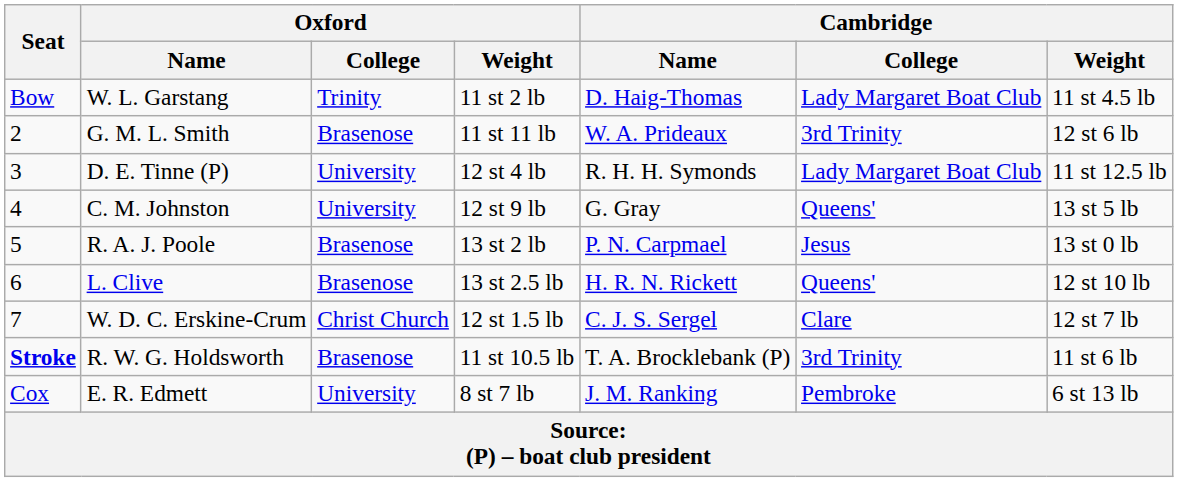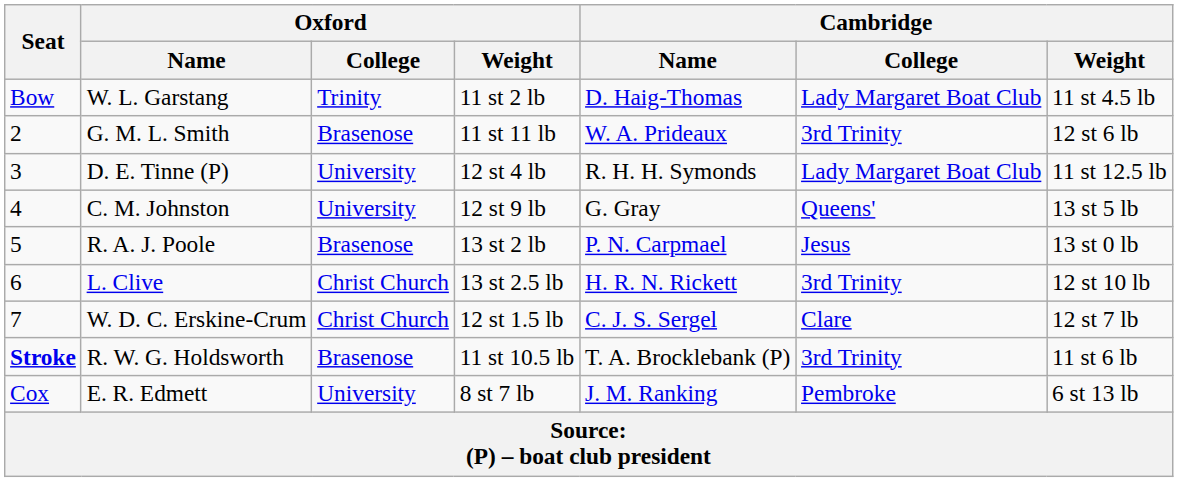L. Clive | Oxford / College: Brasenose -> Christ Church
L. Clive | Cambridge / College: Queens' -> 3rd Trinity
